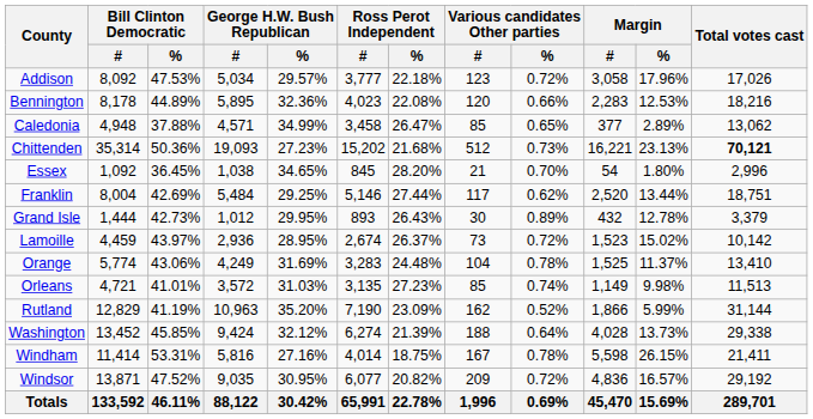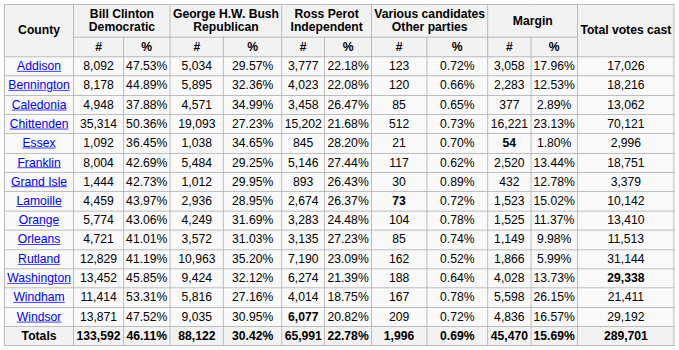Chittenden | Total votes cast: bold -> normal
Essex | Margin / #: normal -> bold
Lamoille | Various candidates Other parties / #: normal -> bold
Washington | Total votes cast: normal -> bold
Windsor | Ross Perot Independent / #: normal -> bold
